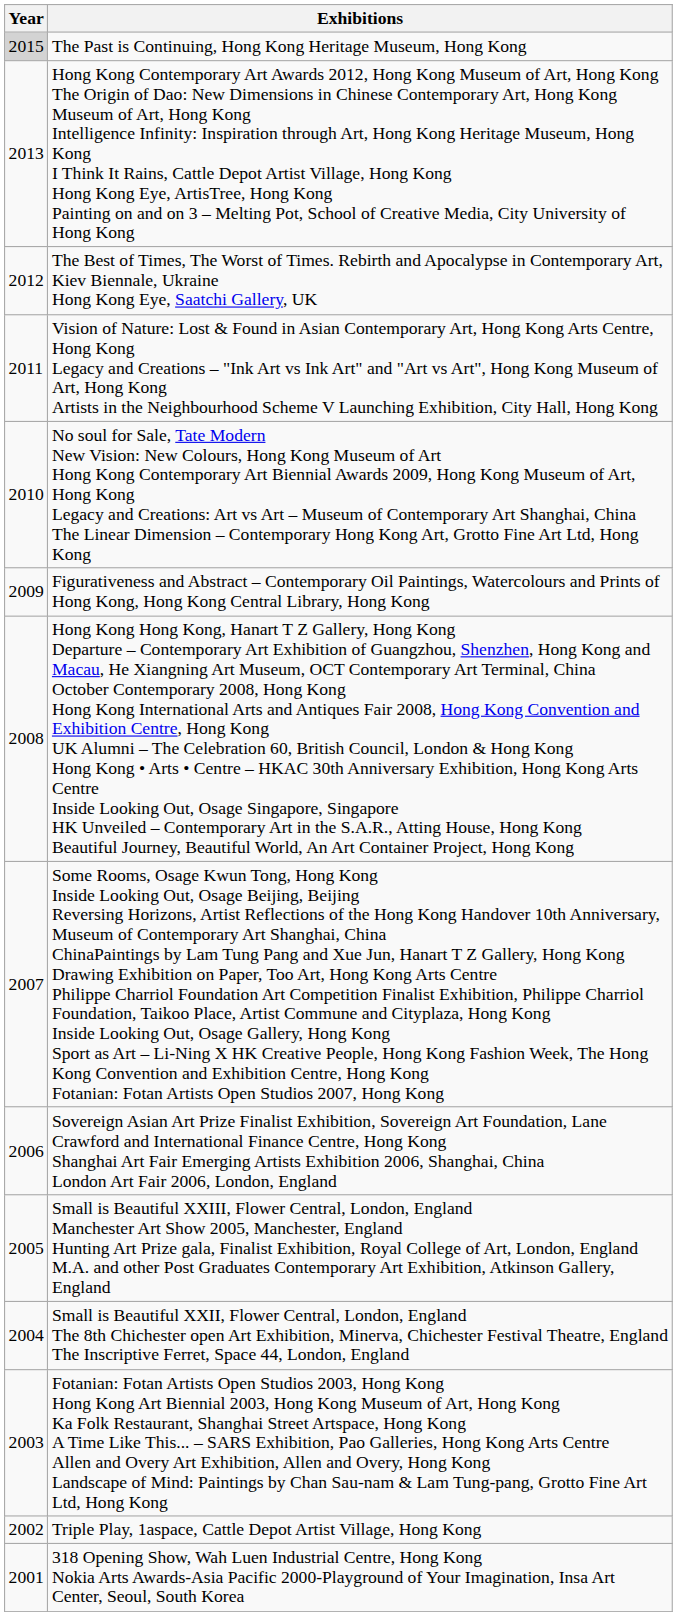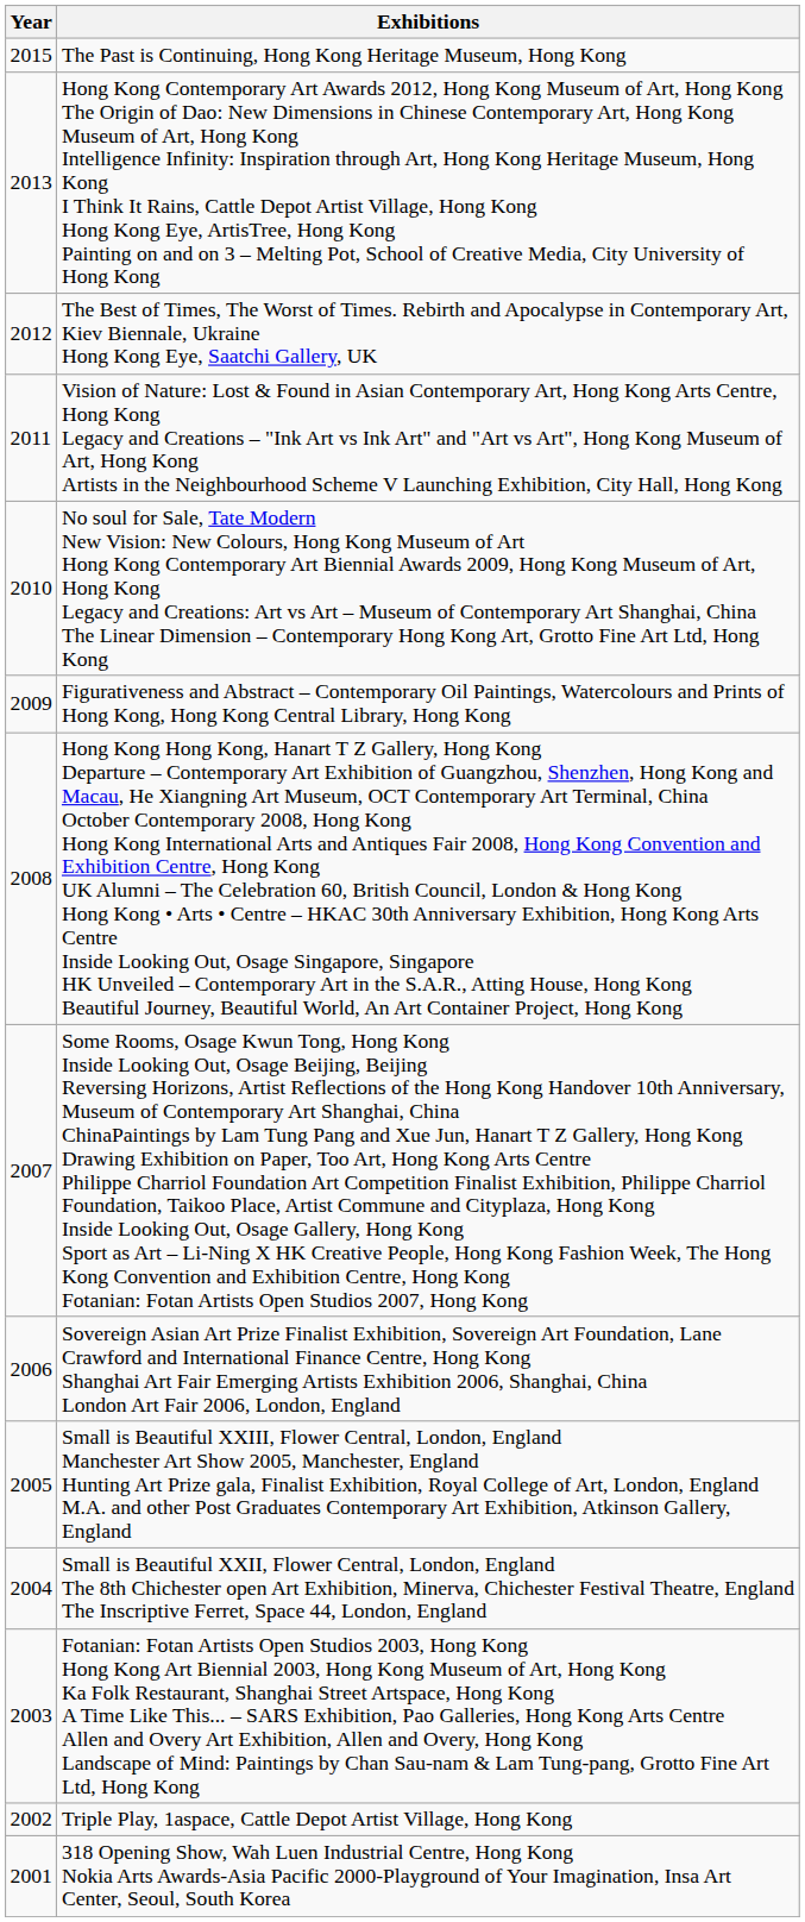The Past is Continuing, Hong Kong Heritage Museum, Hong Kong | Year: lightgrey background -> no background
